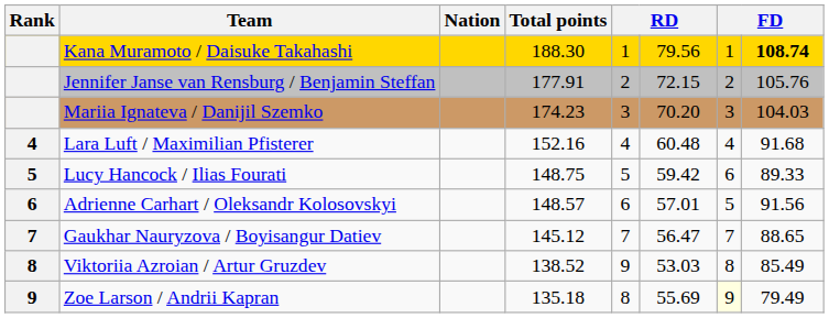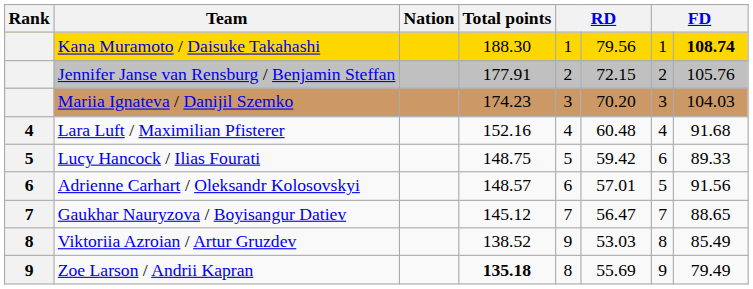Zoe Larson / Andrii Kapran | Total points: normal -> bold
Zoe Larson / Andrii Kapran | column 7: lightyellow background -> no background
